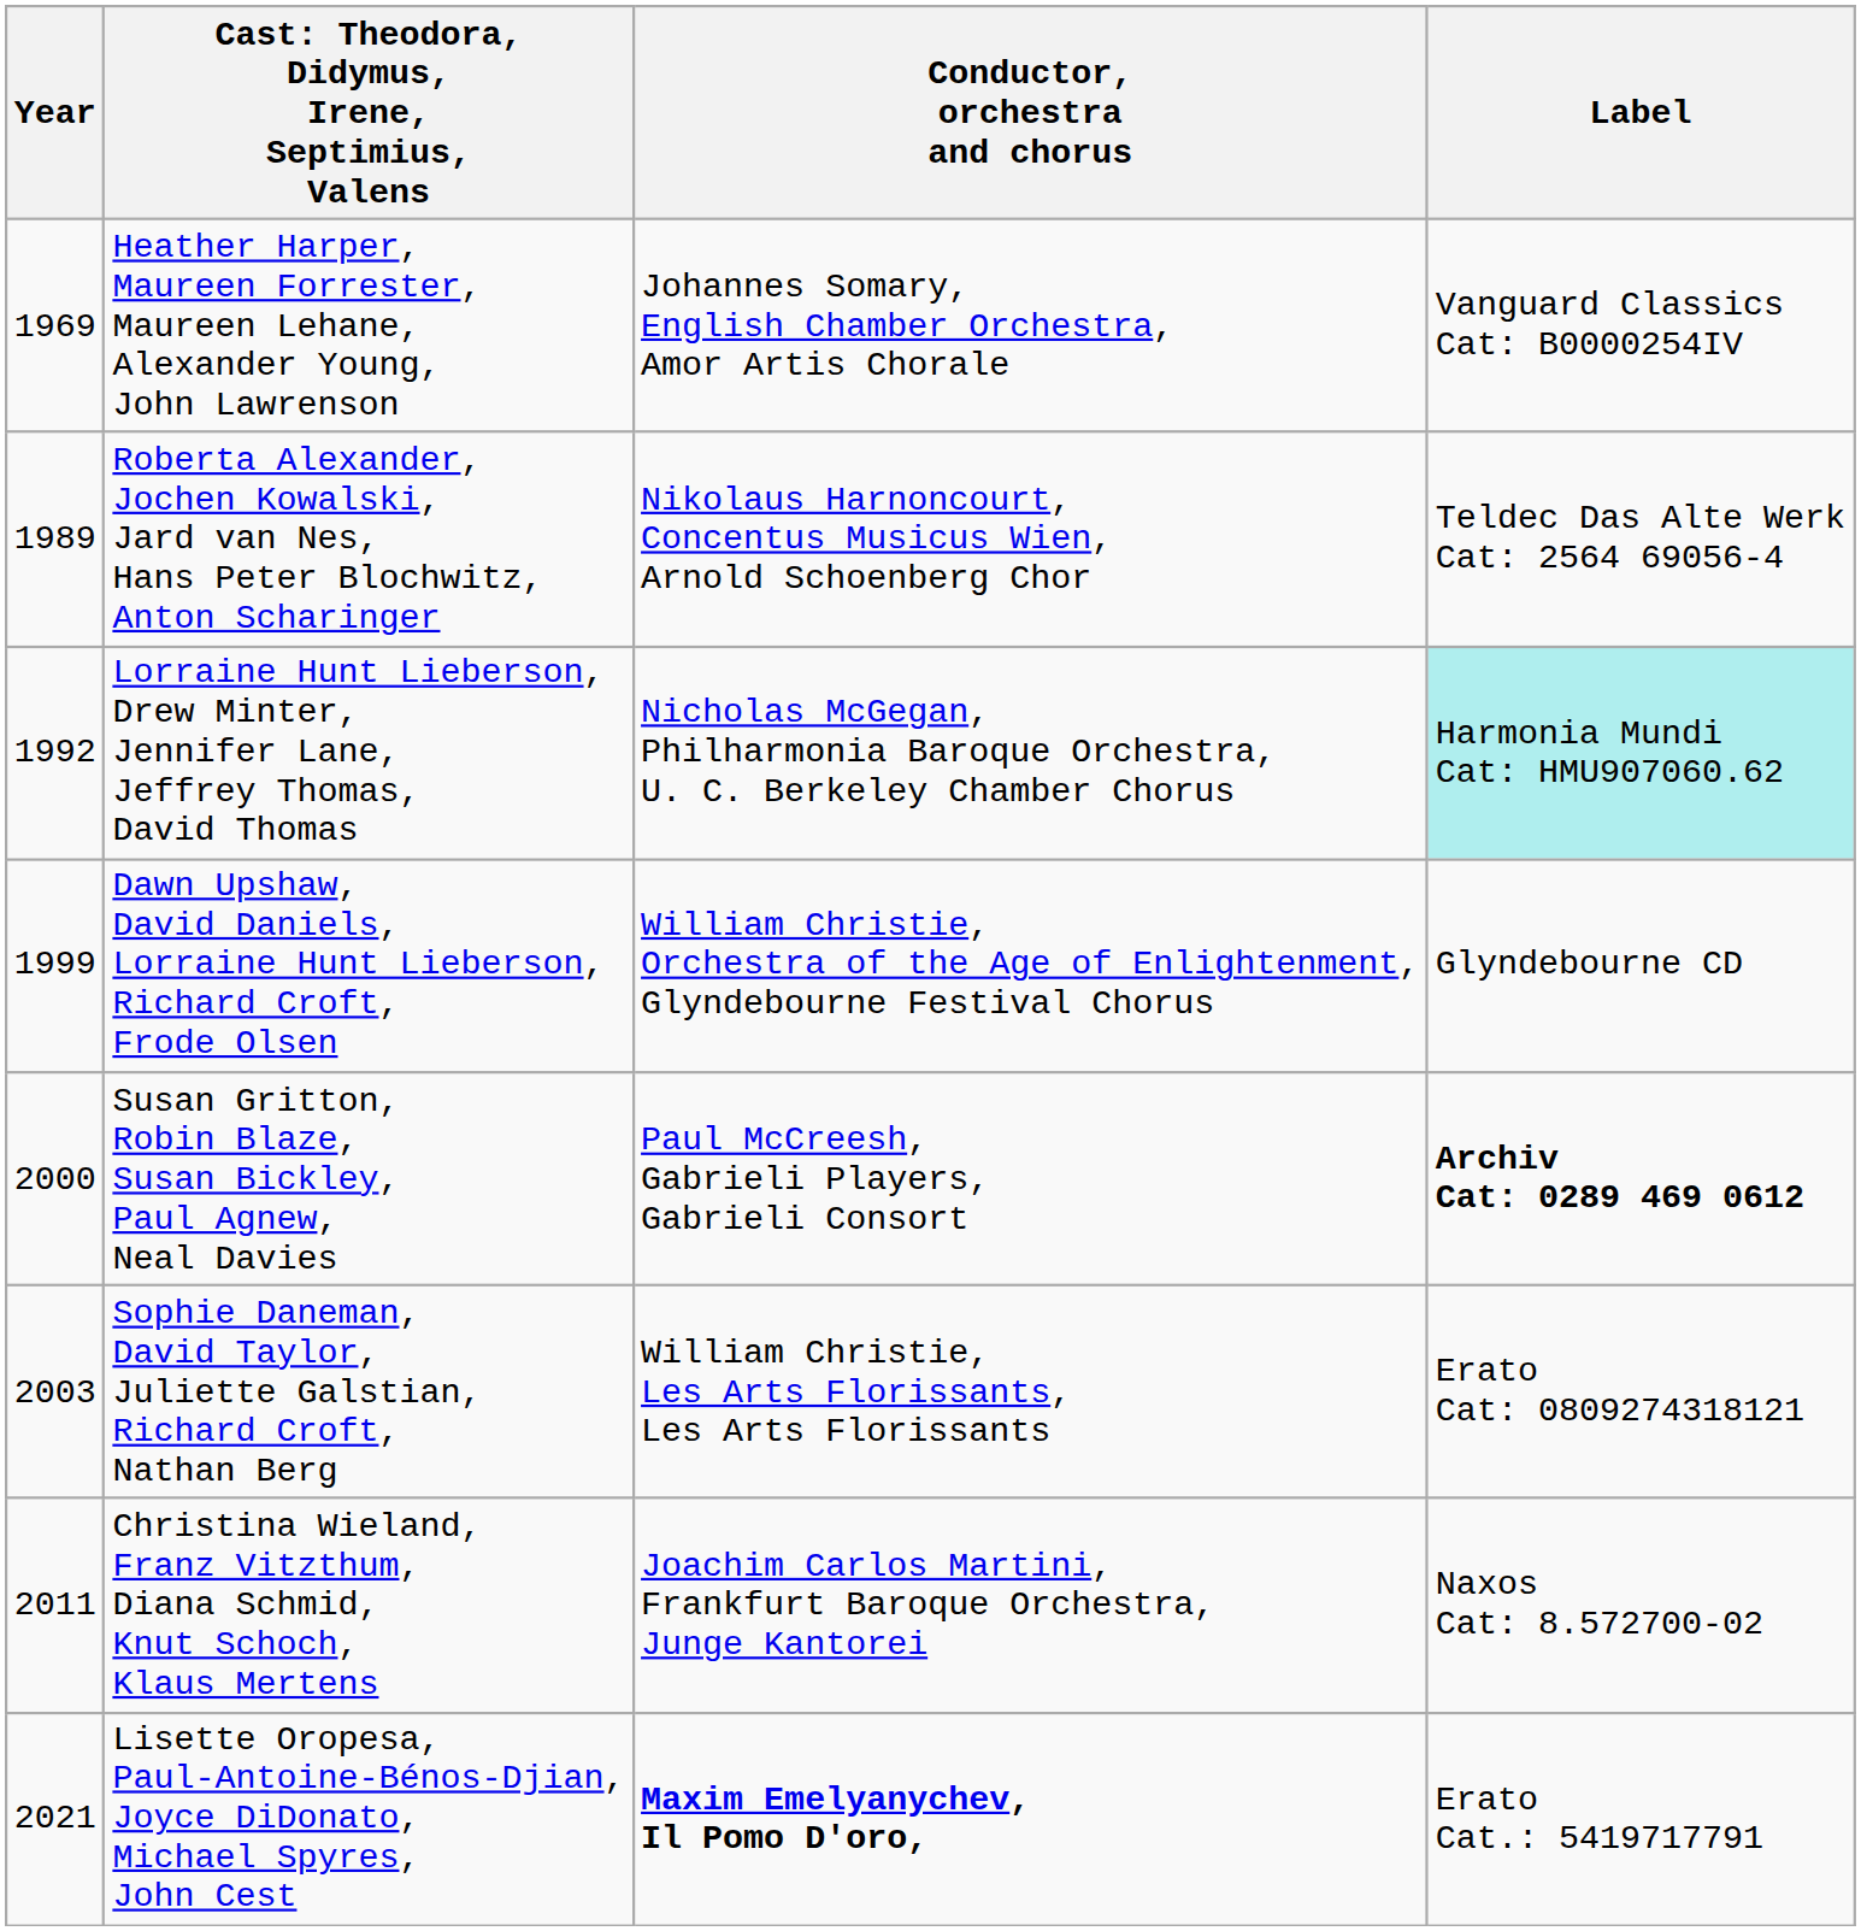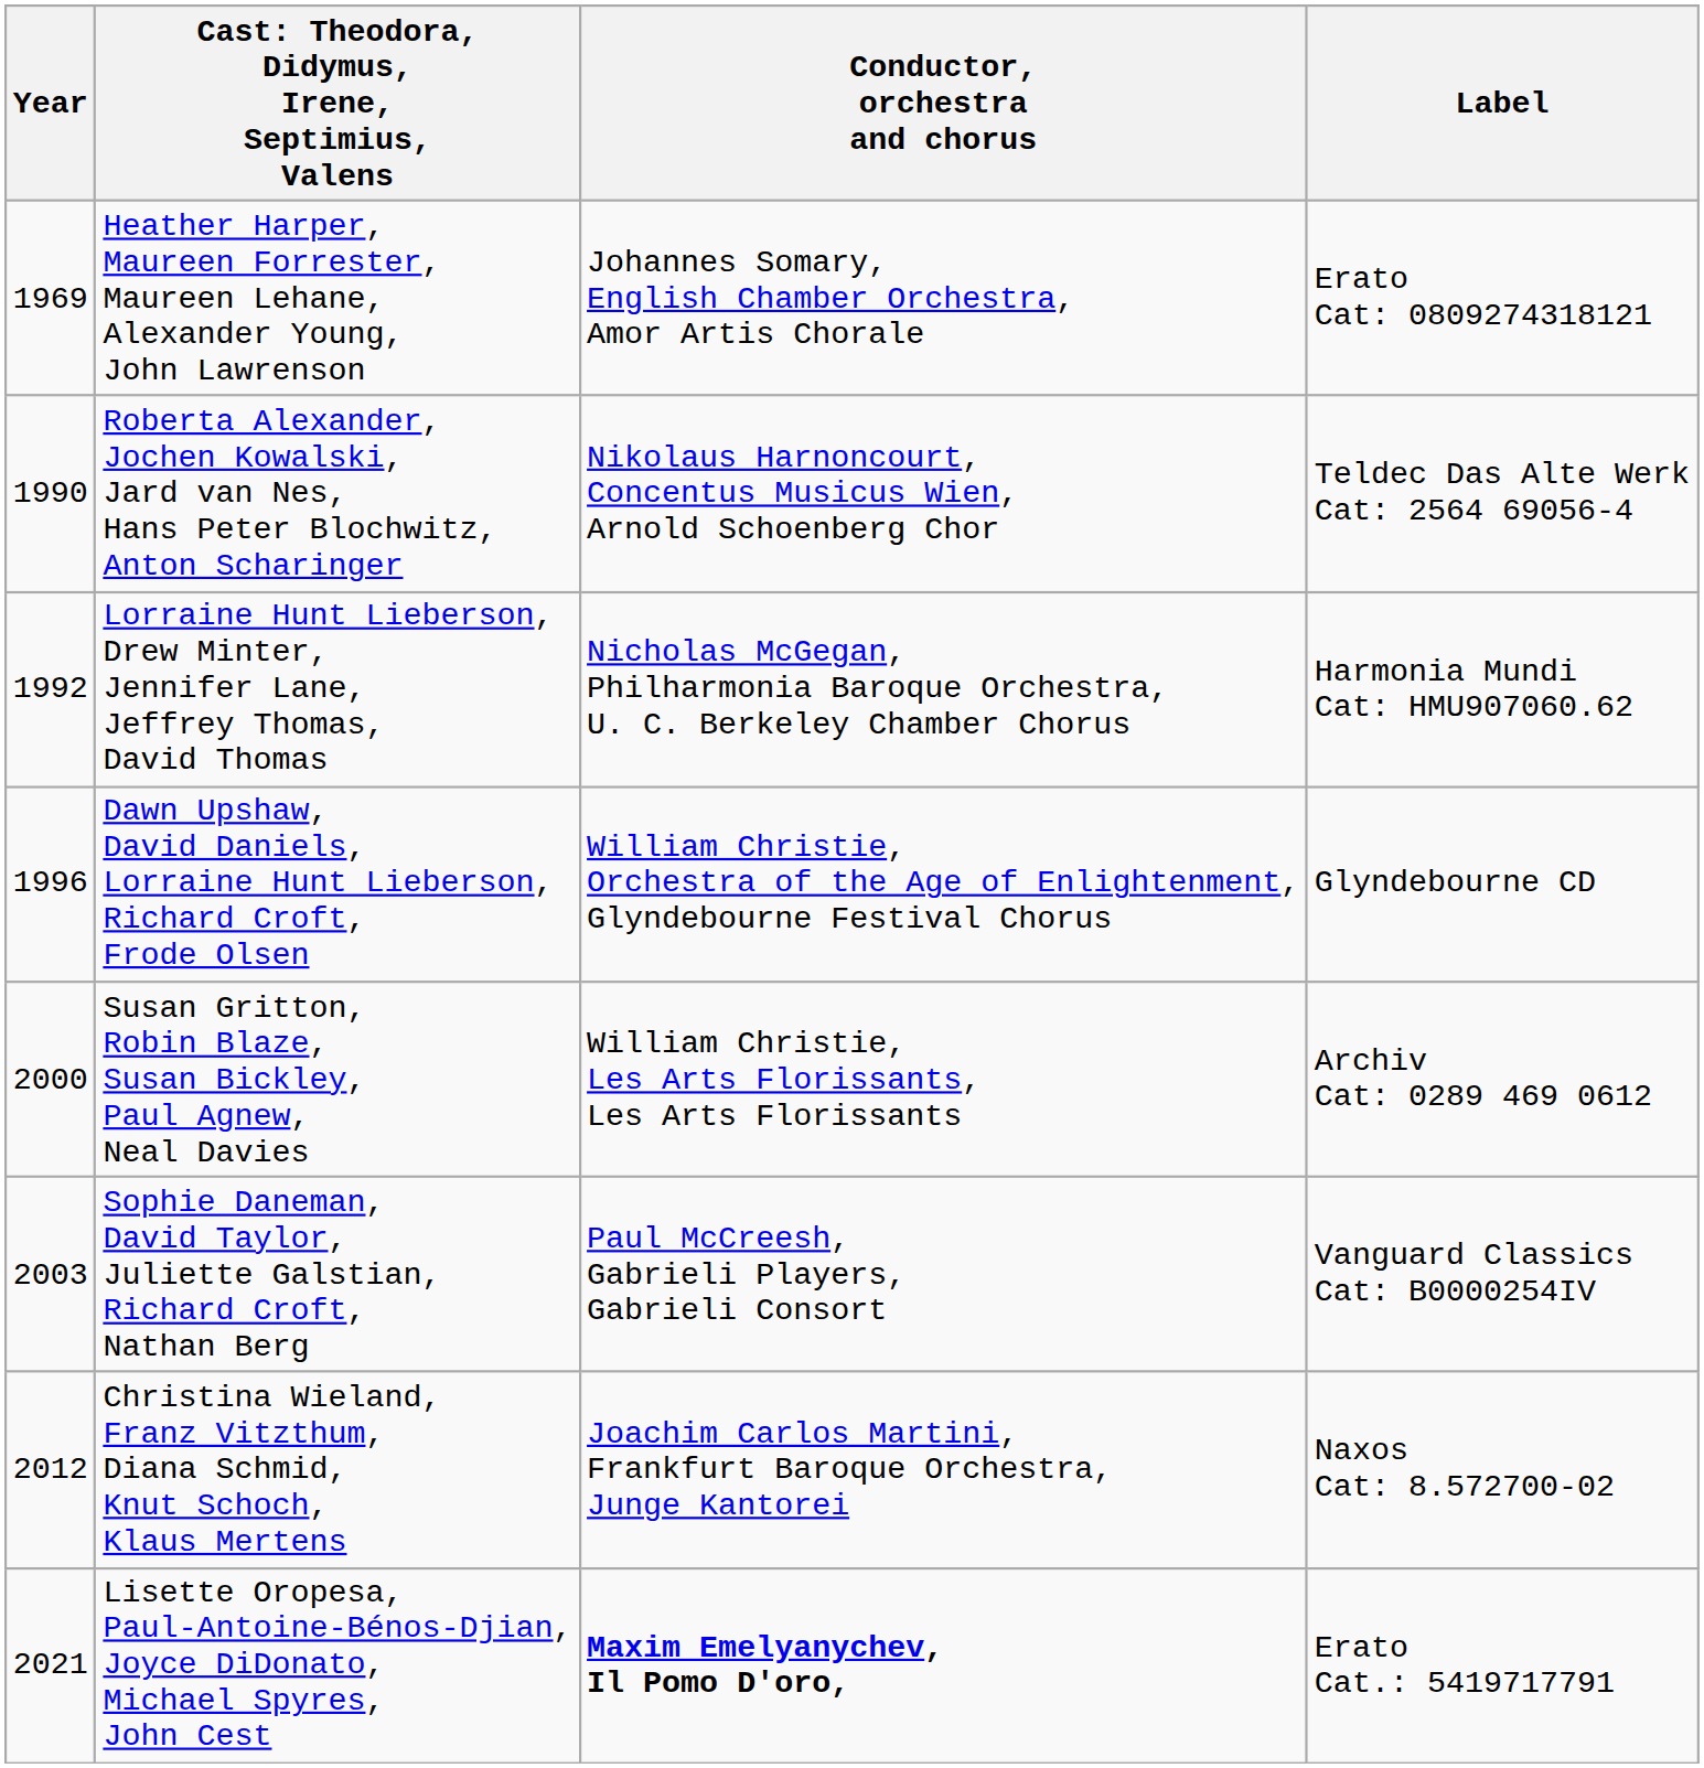row 2 | Label: Vanguard Classics Cat: B0000254IV -> Erato Cat: 0809274318121
row 3 | Year: 1989 -> 1990
row 4 | Label: paleturquoise background -> no background
row 5 | Year: 1999 -> 1996
row 6 | Conductor, orchestra and chorus: Paul McCreesh, Gabrieli Players, Gabrieli Consort -> William Christie, Les Arts Florissants, Les Arts Florissants
row 6 | Label: bold -> normal
row 7 | Conductor, orchestra and chorus: William Christie, Les Arts Florissants, Les Arts Florissants -> Paul McCreesh, Gabrieli Players, Gabrieli Consort
row 7 | Label: Erato Cat: 0809274318121 -> Vanguard Classics Cat: B0000254IV
row 8 | Year: 2011 -> 2012
